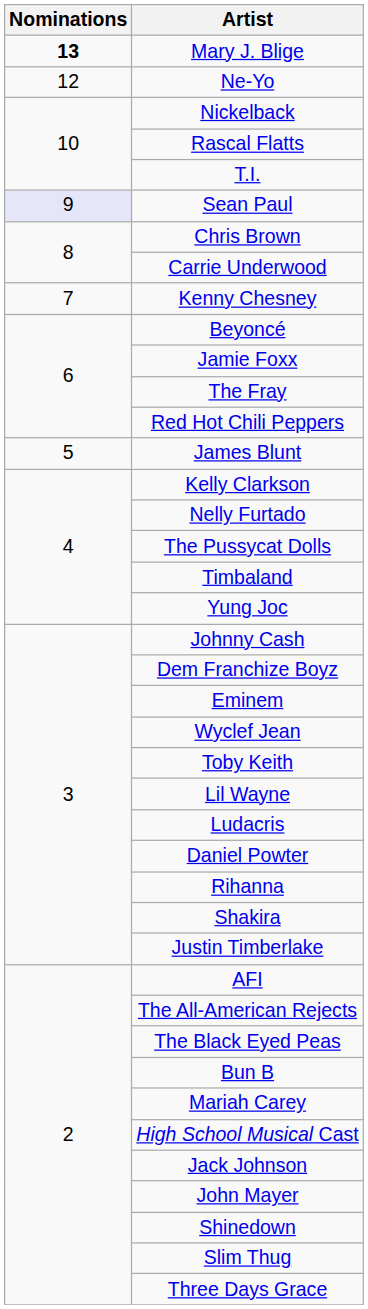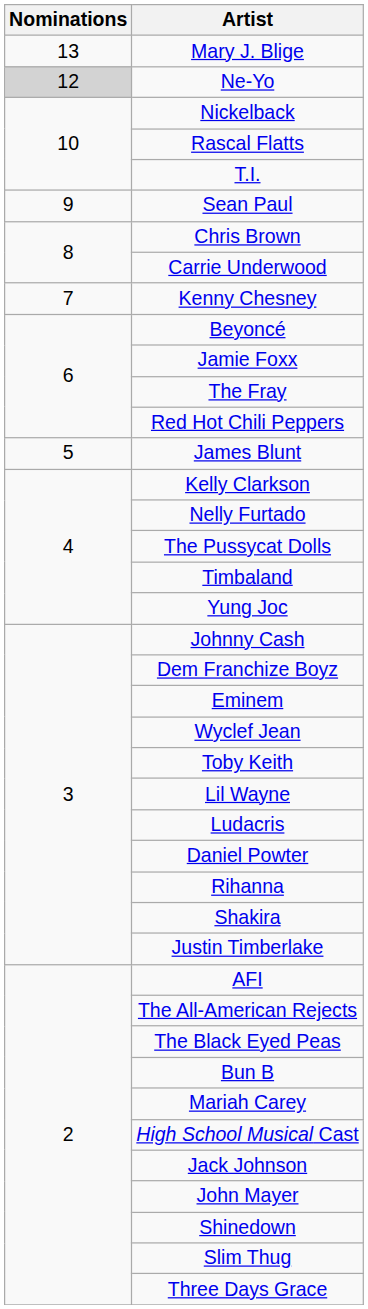Mary J. Blige | Nominations: bold -> normal
Ne-Yo | Nominations: no background -> lightgrey background
Sean Paul | Nominations: lavender background -> no background
